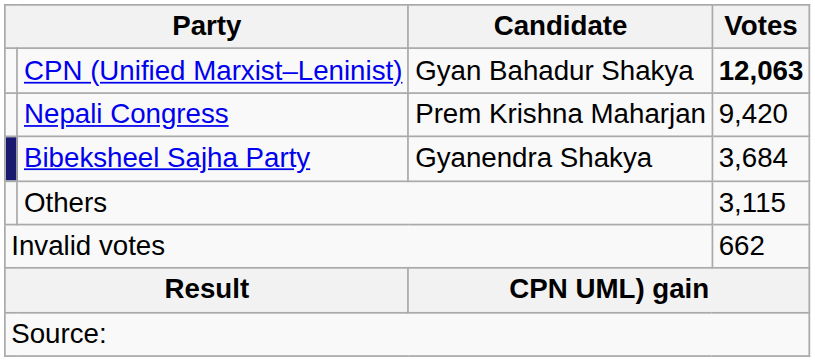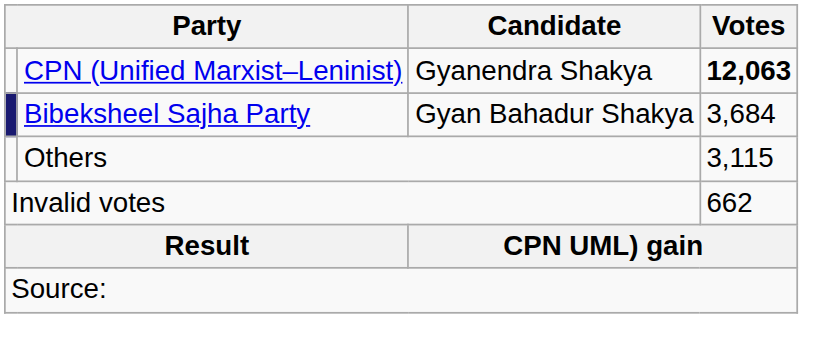CPN (Unified Marxist–Leninist) | Candidate: Gyan Bahadur Shakya -> Gyanendra Shakya
- row: Nepali Congress | Prem Krishna Maharjan | 9,420
Bibeksheel Sajha Party | Candidate: Gyanendra Shakya -> Gyan Bahadur Shakya
